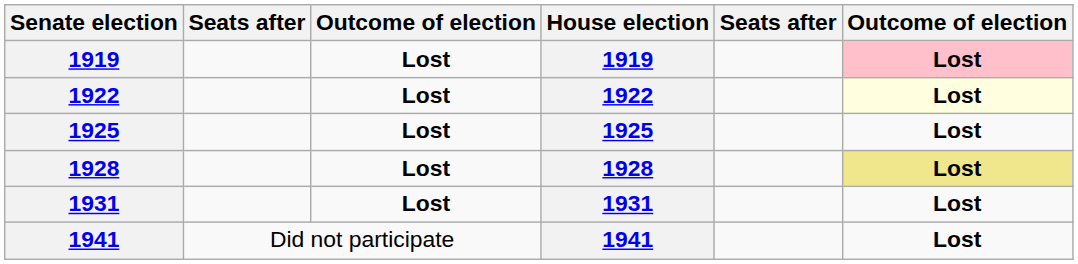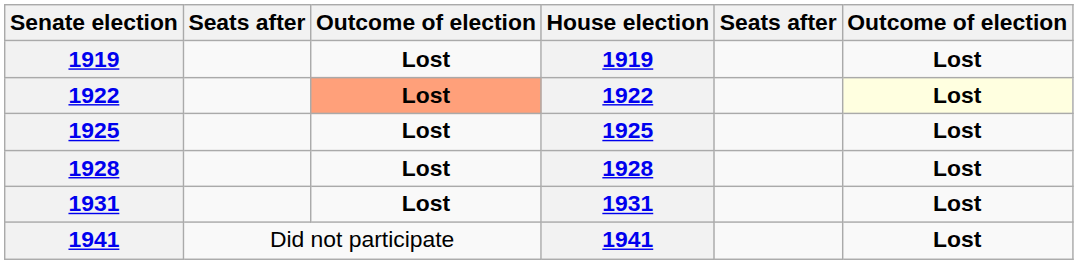row 2 | column 6: pink background -> no background
row 3 | column 3: no background -> lightsalmon background
row 5 | column 6: khaki background -> no background
